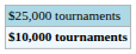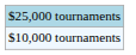row 2 | column 1: bold -> normal
